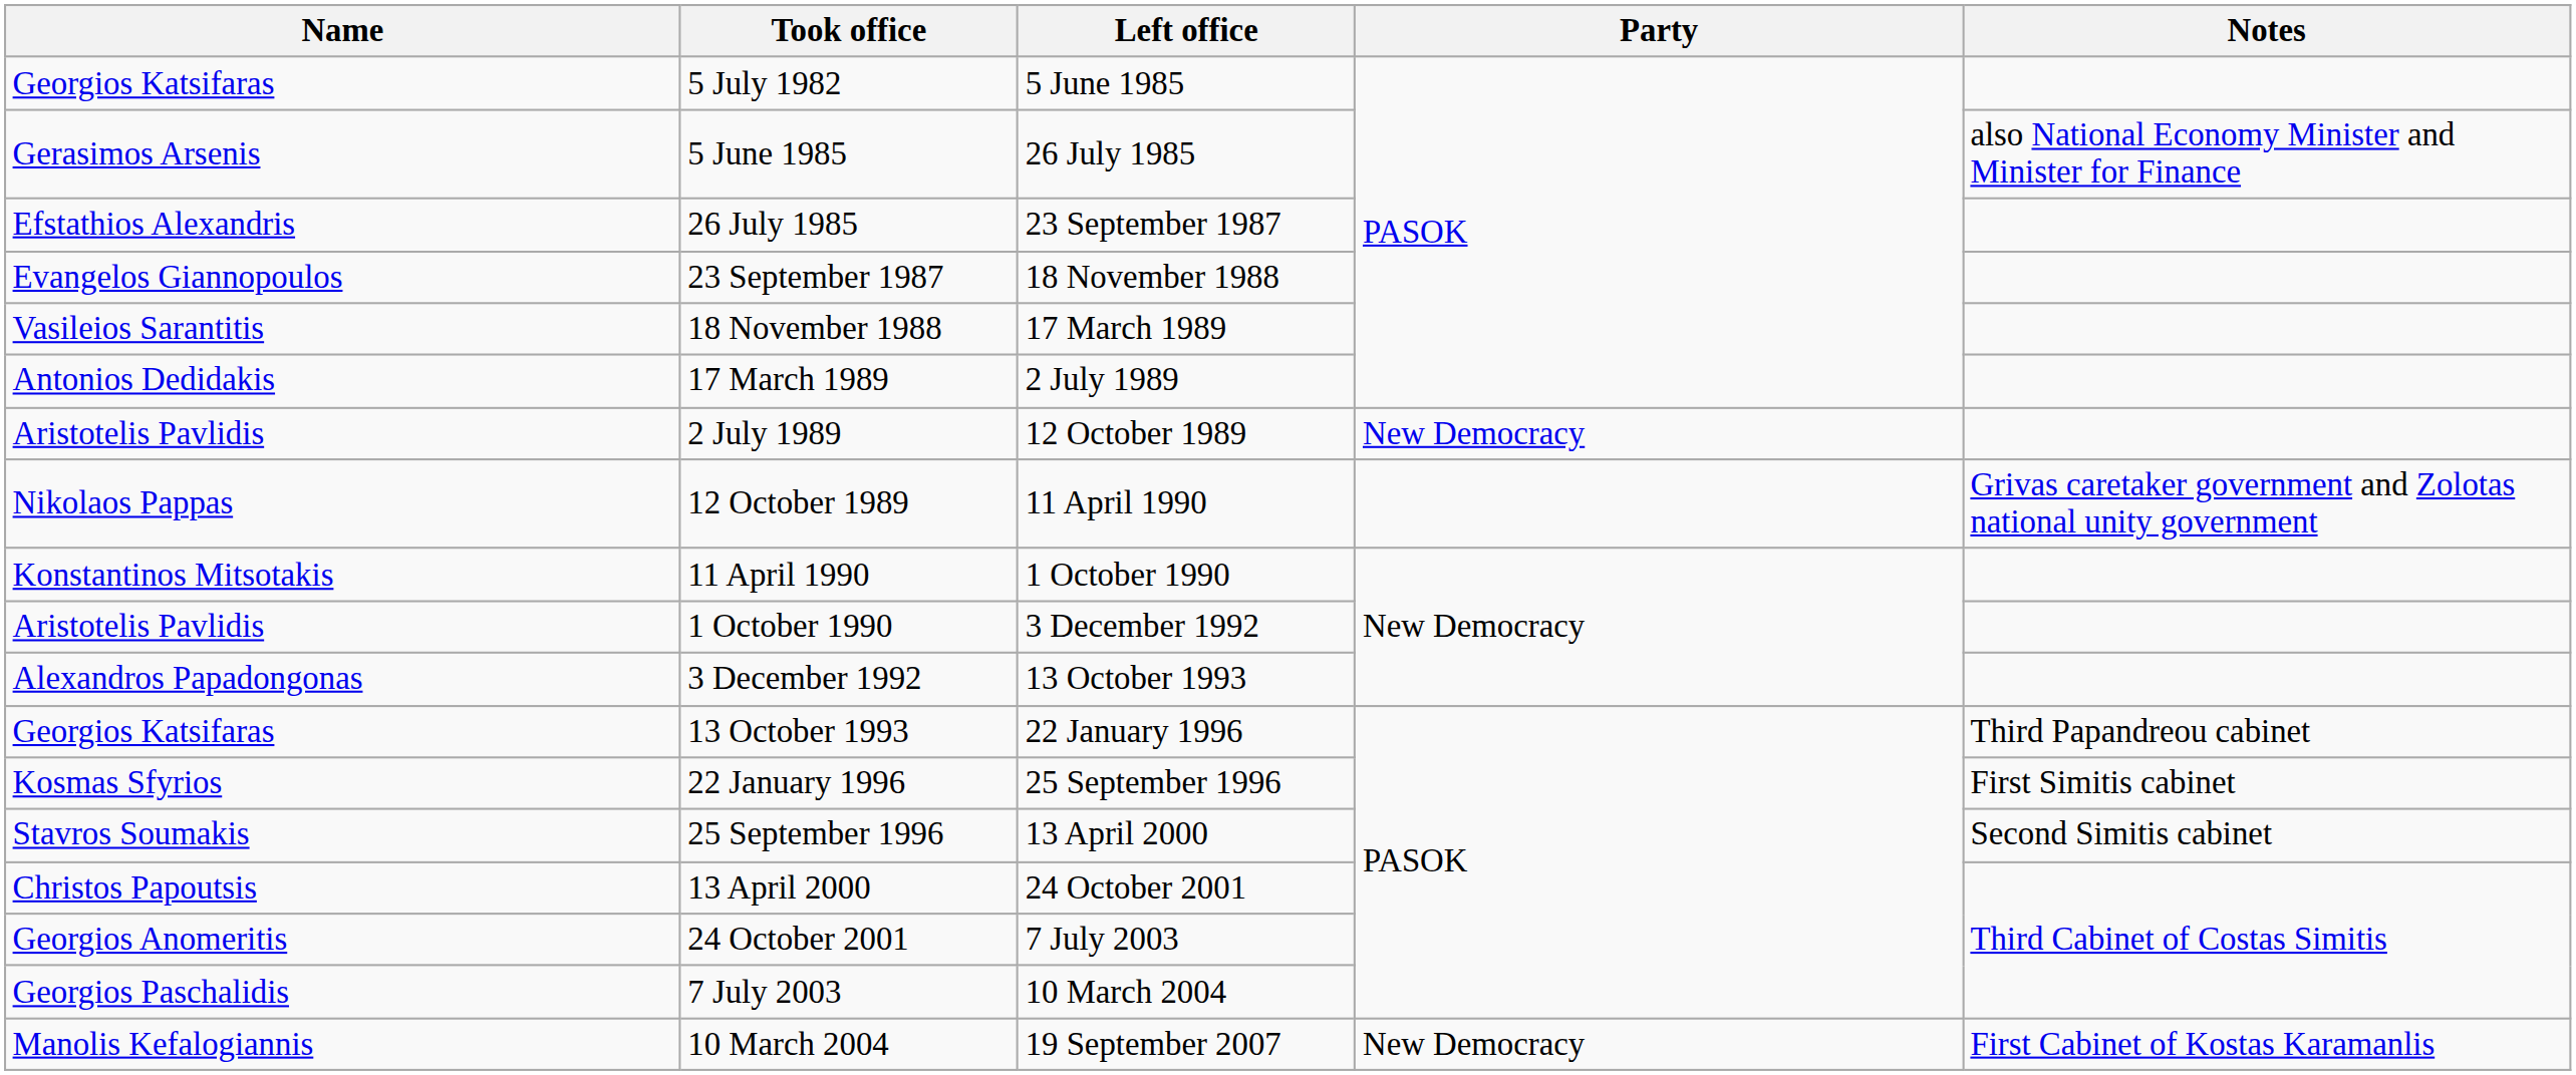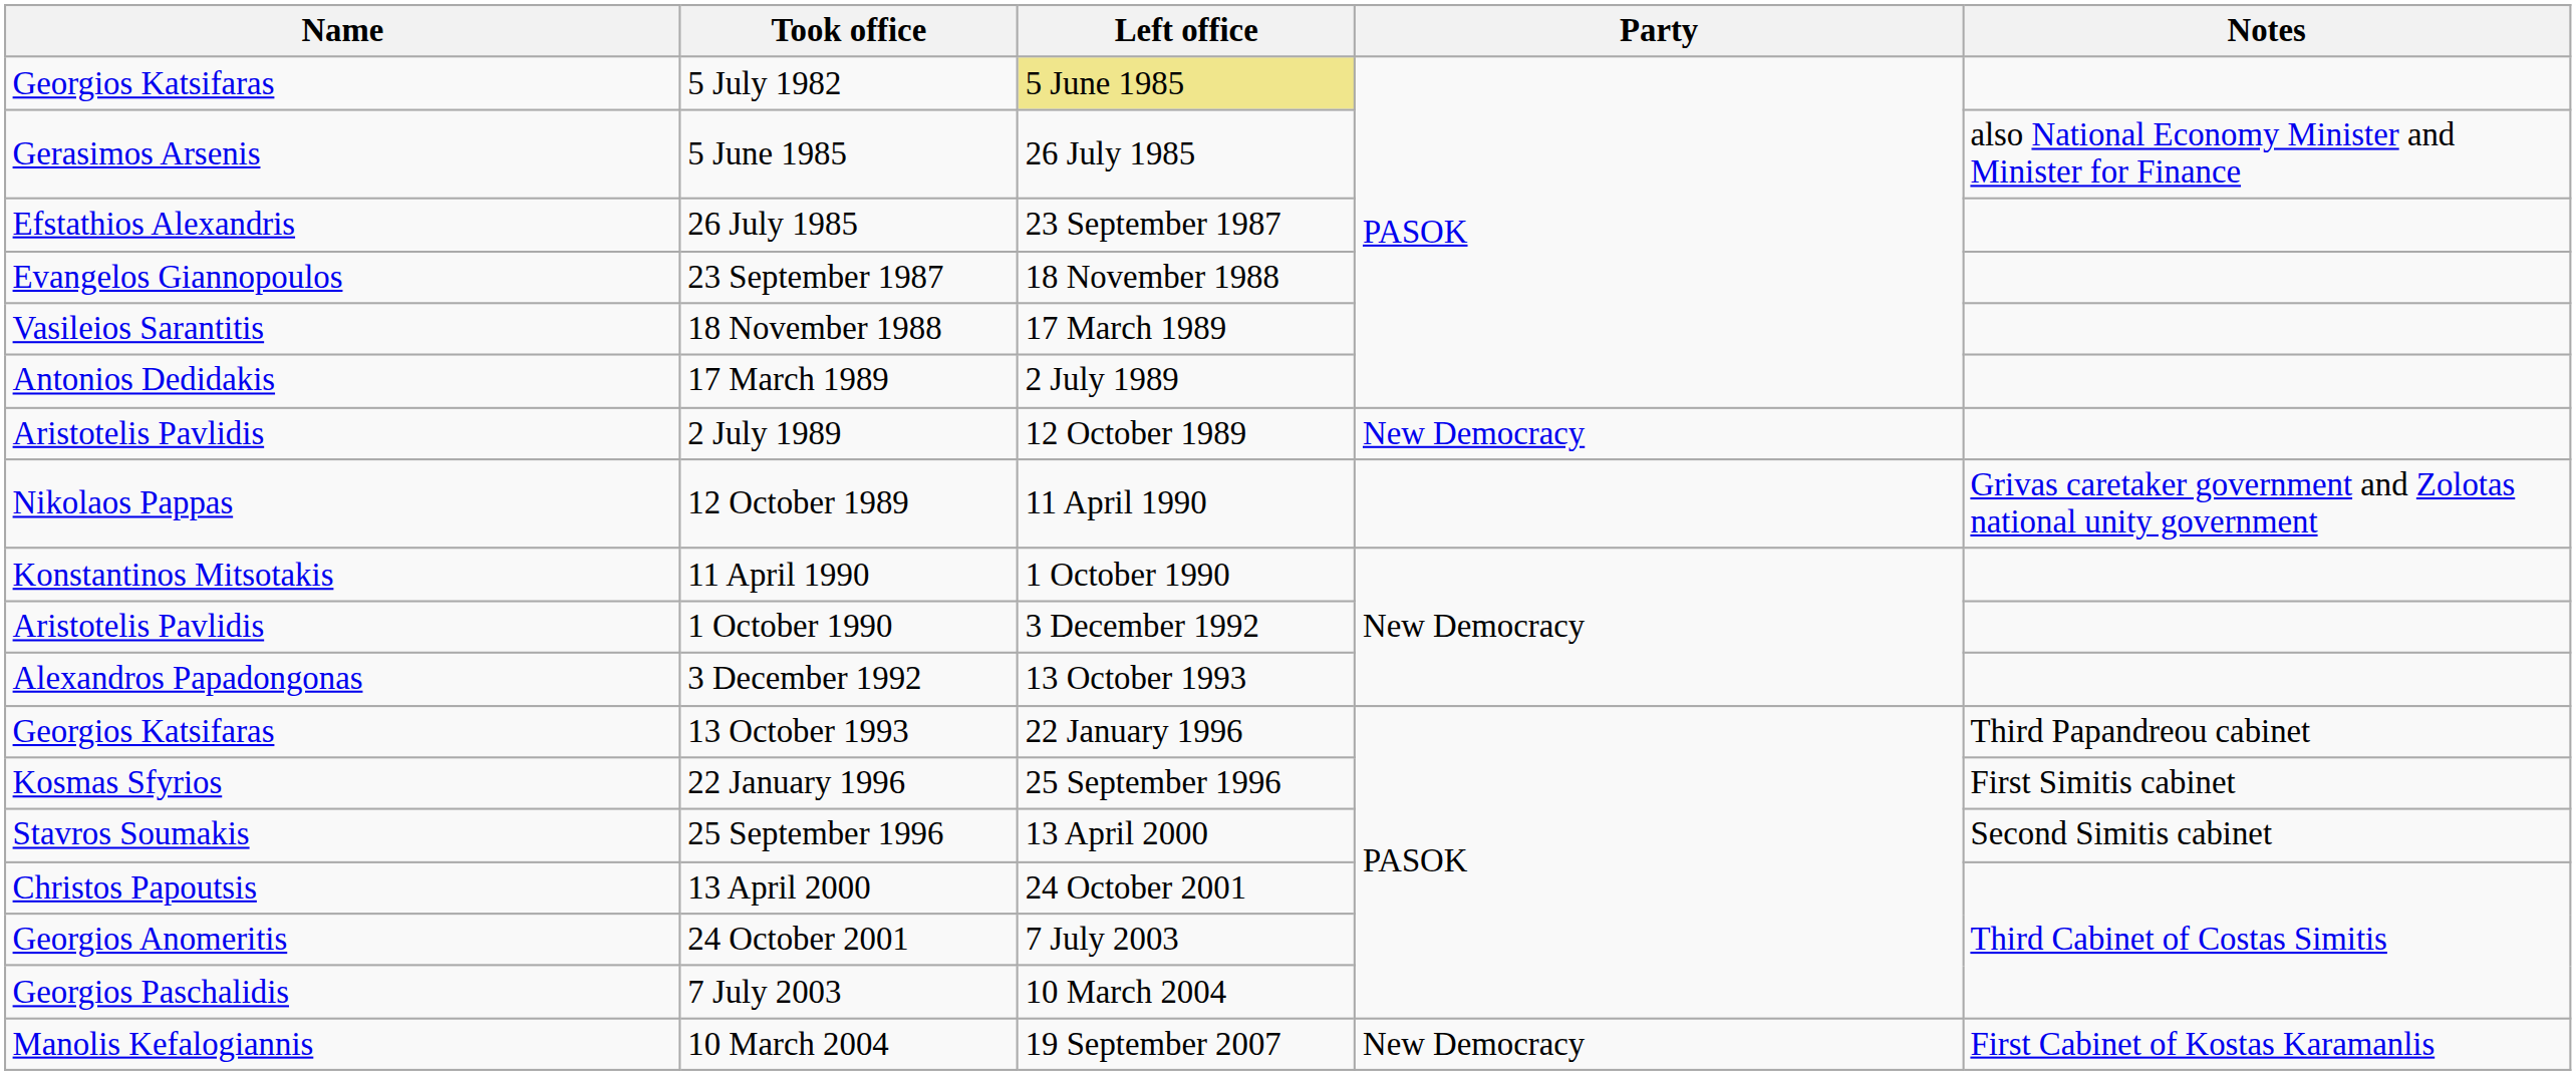5 July 1982 | Left office: no background -> khaki background
